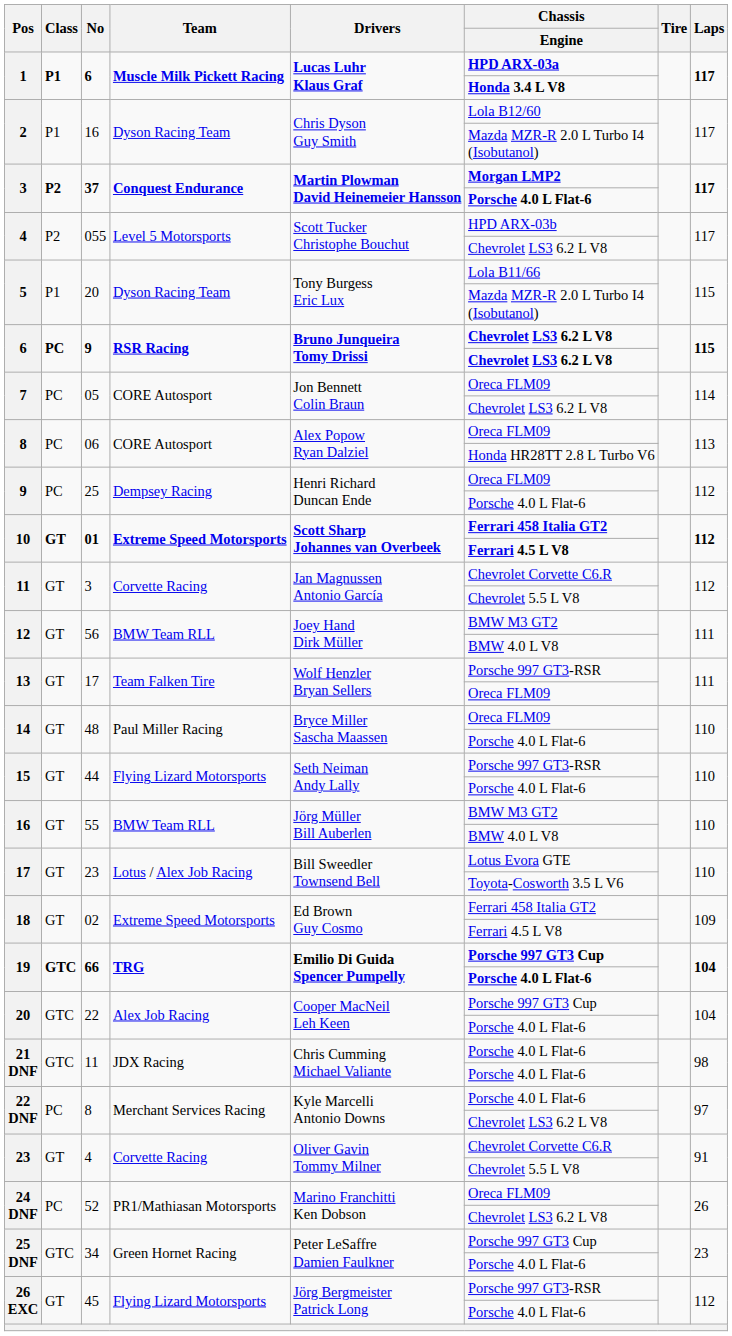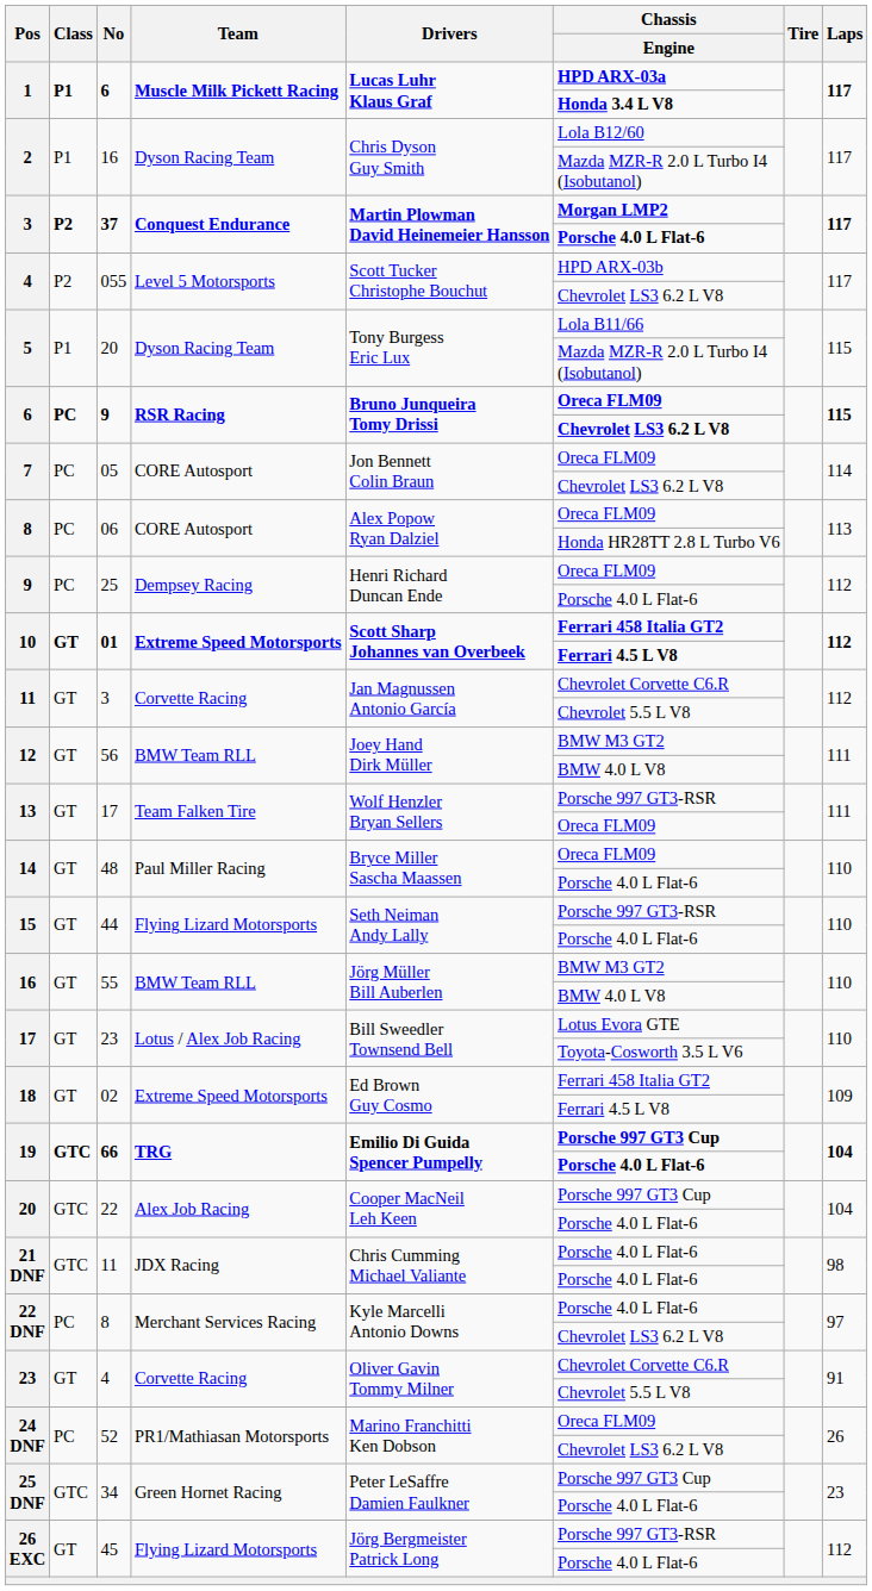row 13 | Chassis / Engine: Chevrolet LS3 6.2 L V8 -> Oreca FLM09
